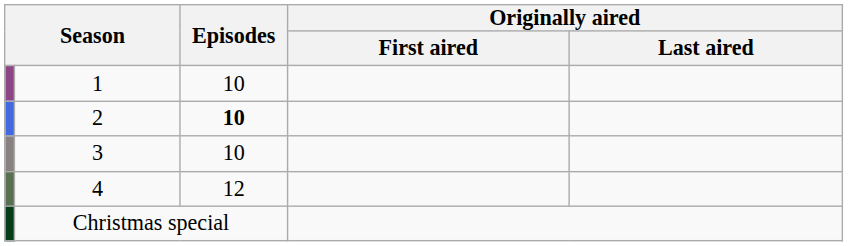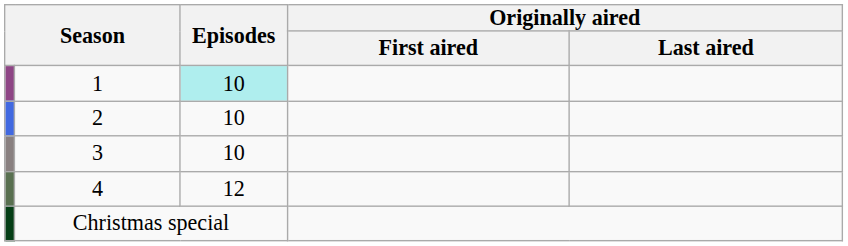1 | Еpisodes: no background -> paleturquoise background
2 | Еpisodes: bold -> normal
